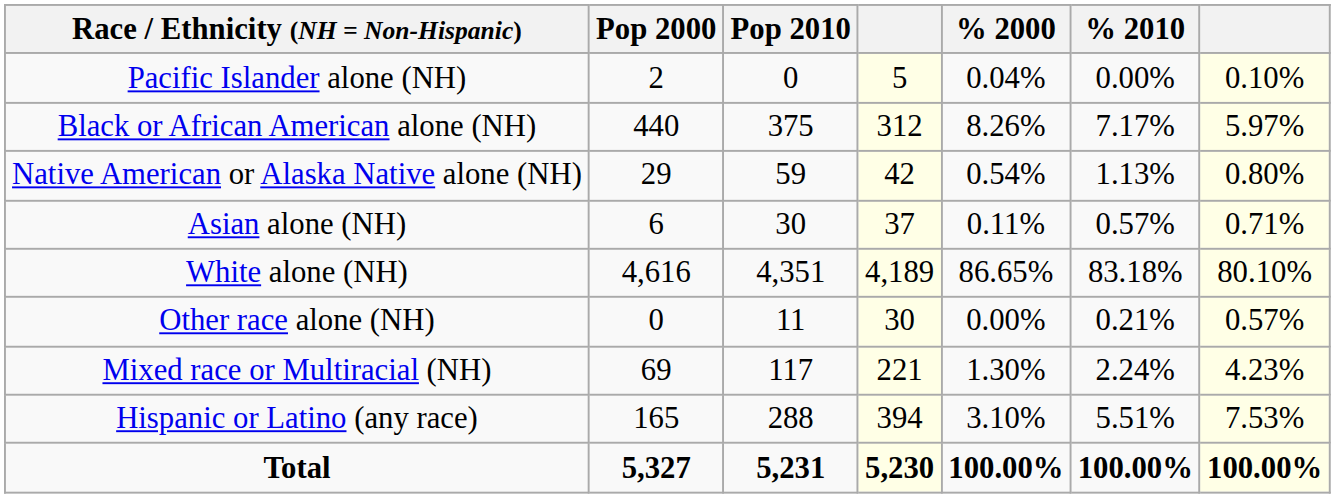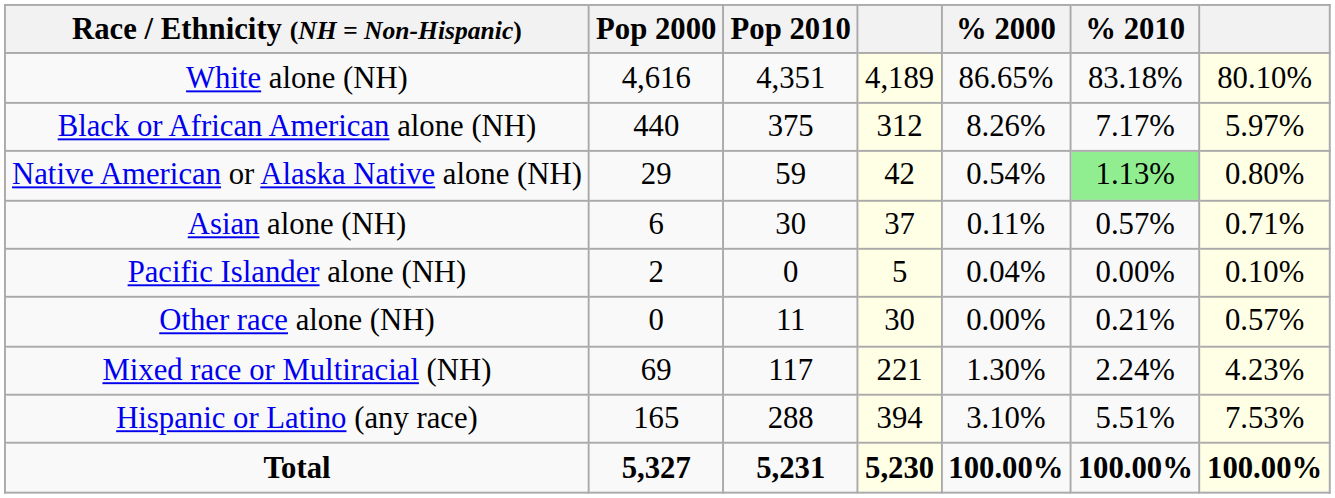rows swapped: White alone (NH) <-> Pacific Islander alone (NH)
Native American or Alaska Native alone (NH) | % 2010: no background -> lightgreen background
